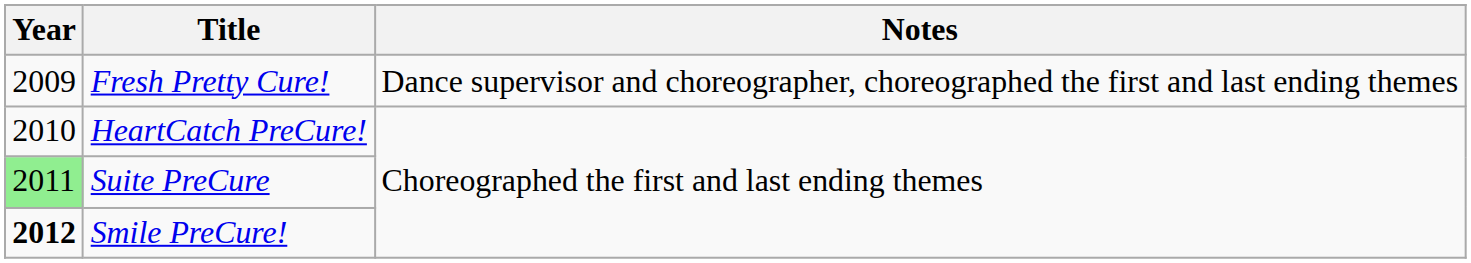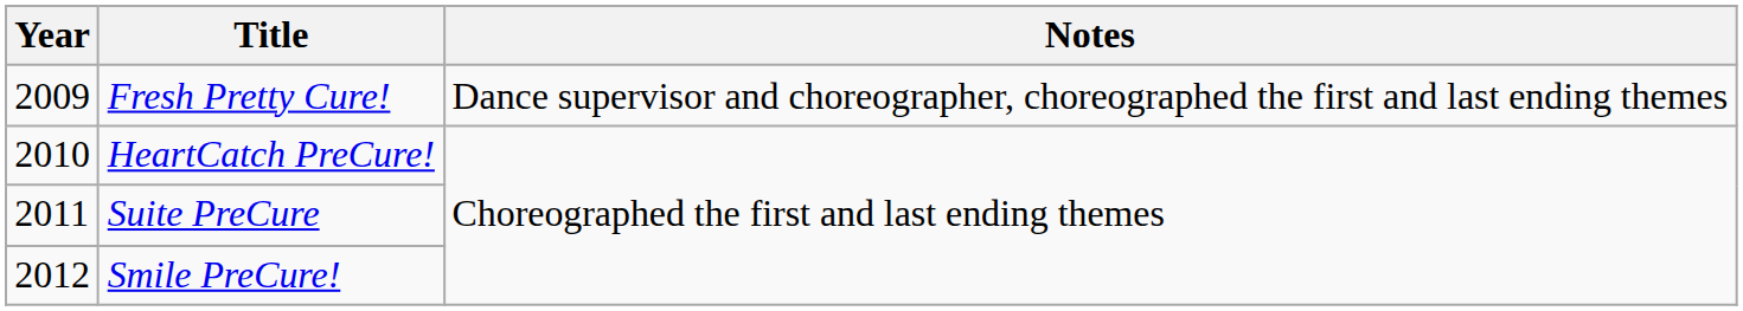Suite PreCure | Year: lightgreen background -> no background
Smile PreCure! | Year: bold -> normal
